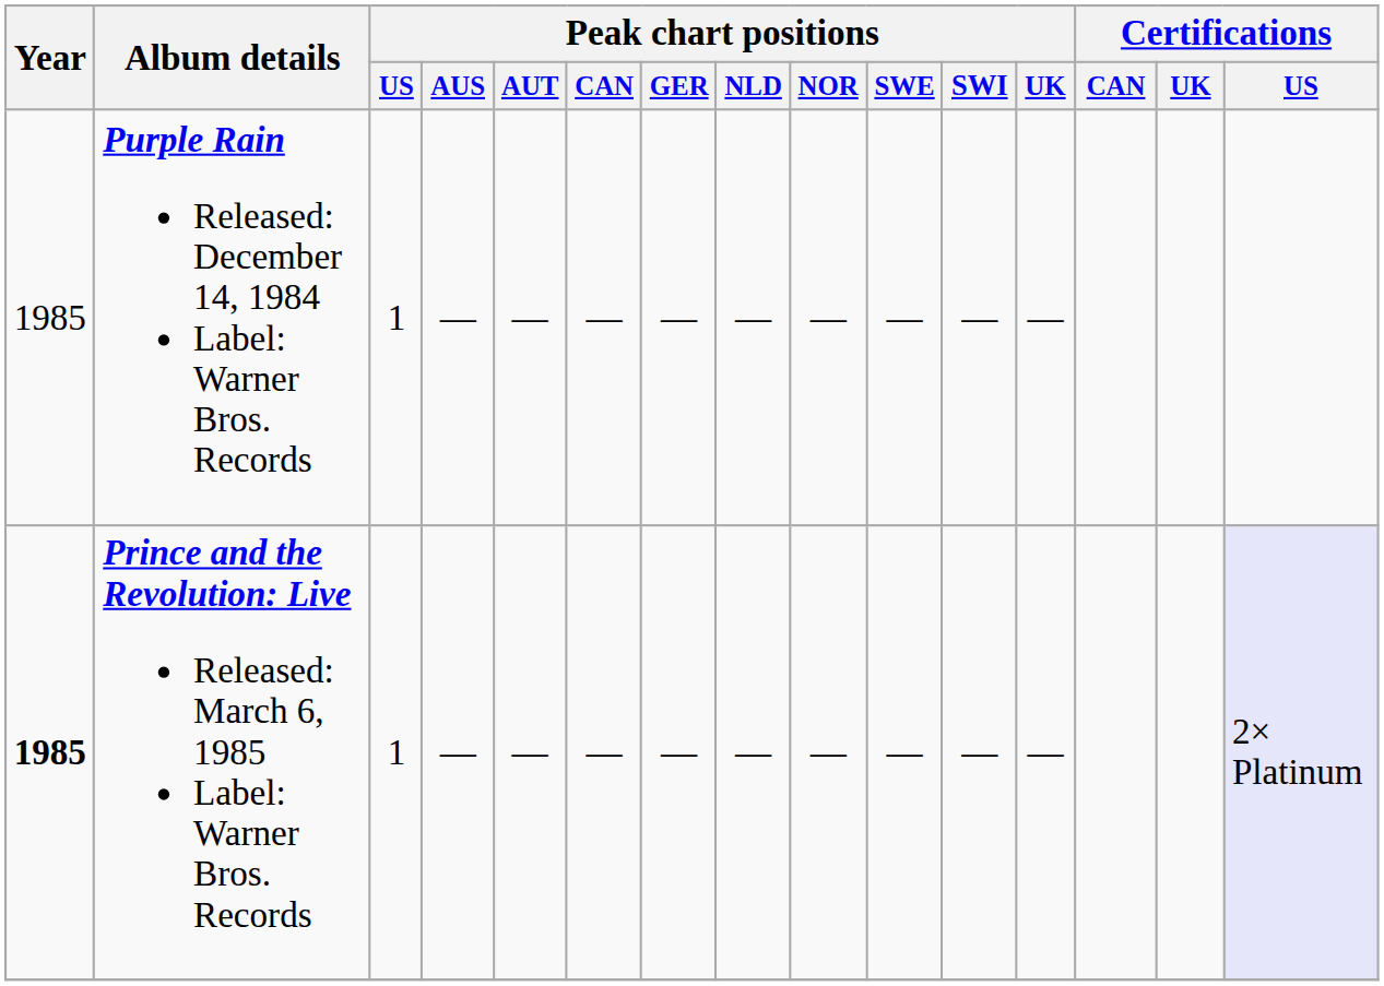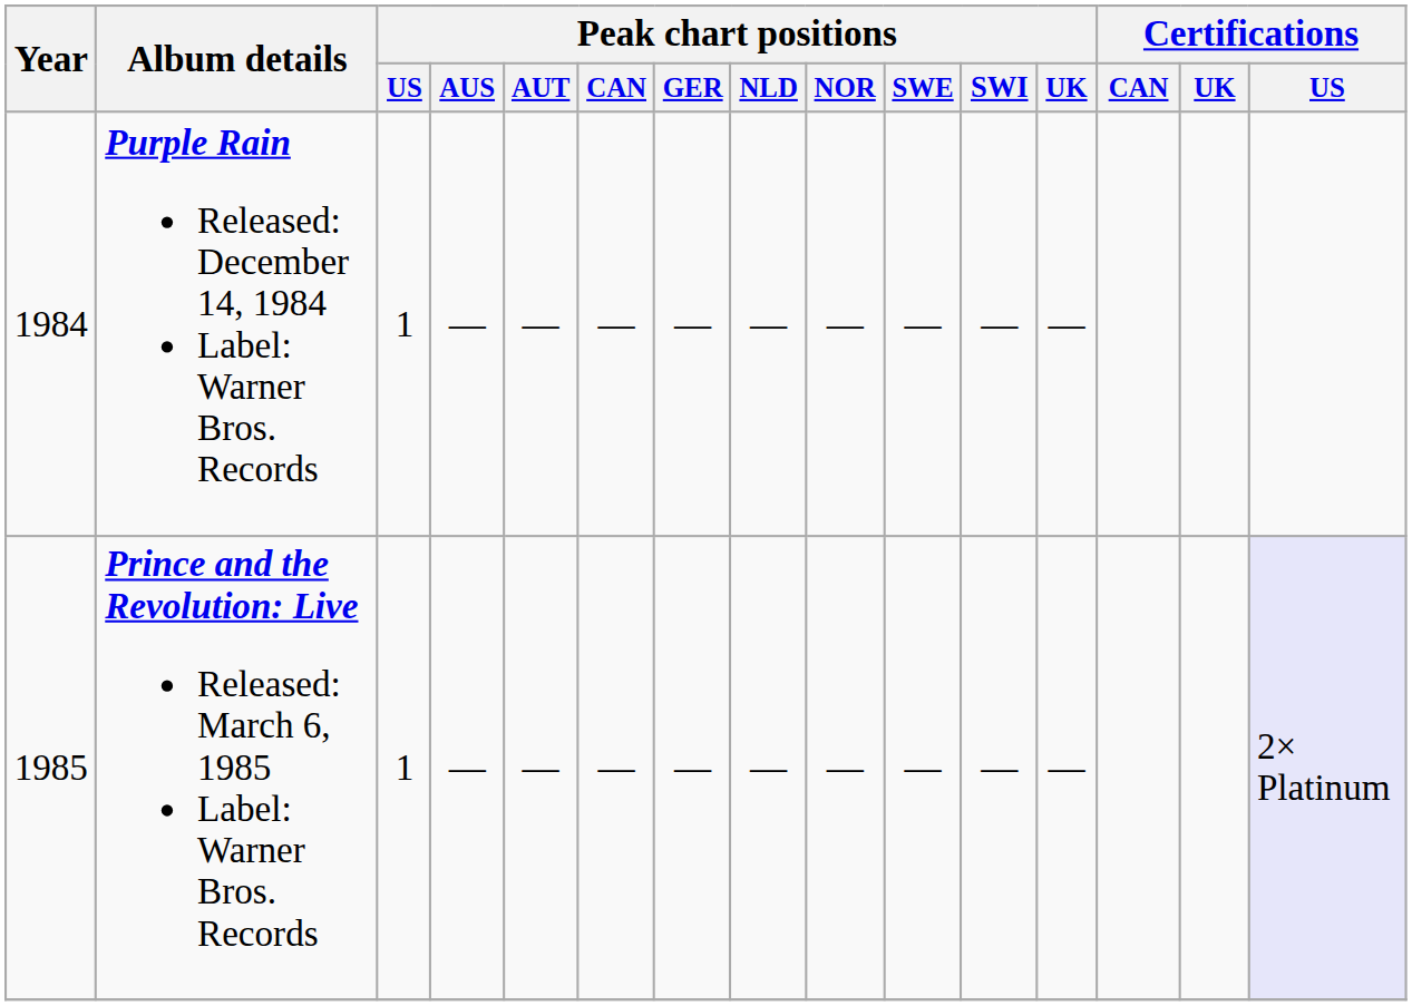row 3 | Year: 1985 -> 1984
row 4 | Year: bold -> normal
